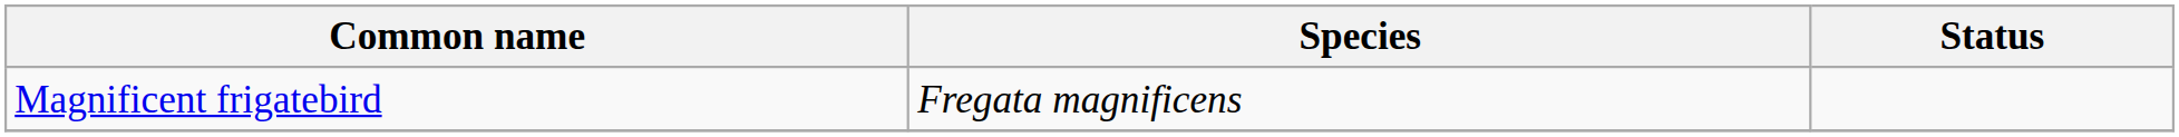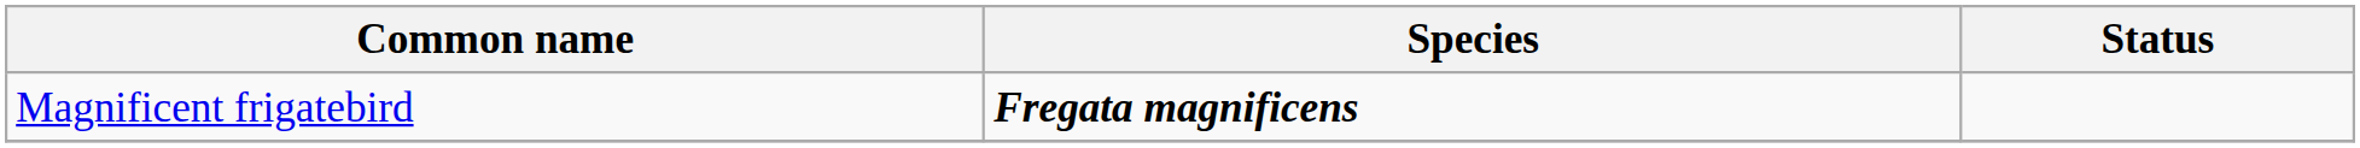Magnificent frigatebird | Species: normal -> bold
